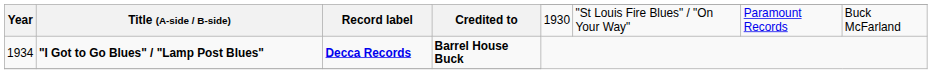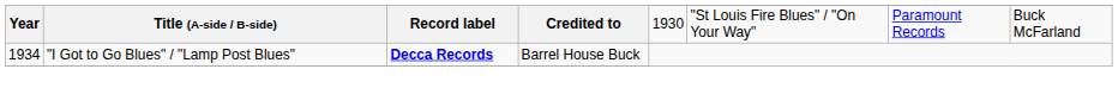1934 | Title (A-side / B-side): bold -> normal
1934 | Credited to: bold -> normal
